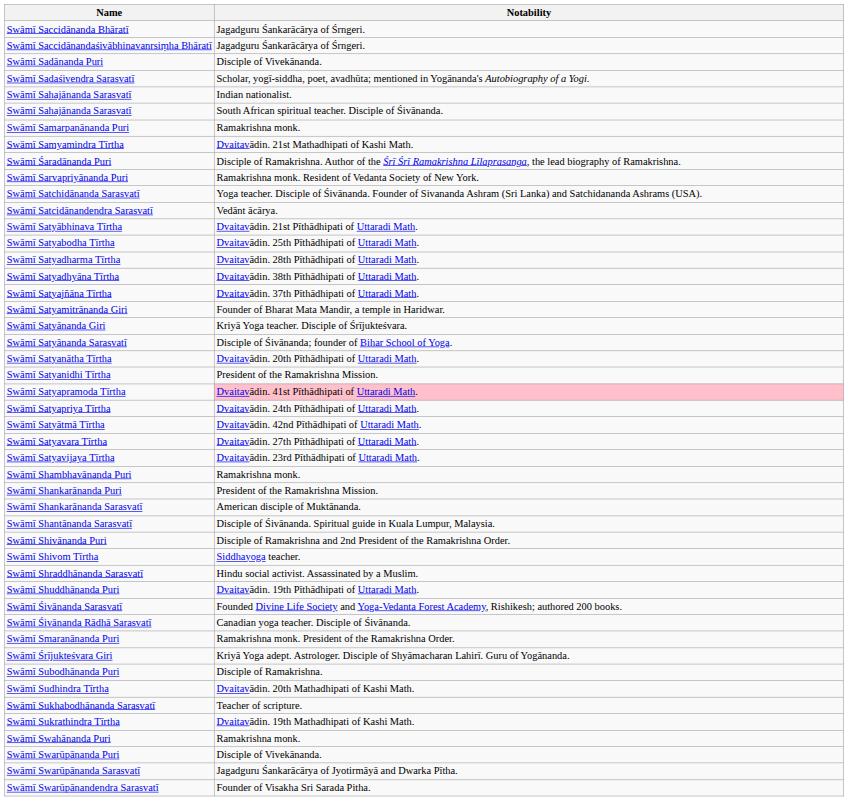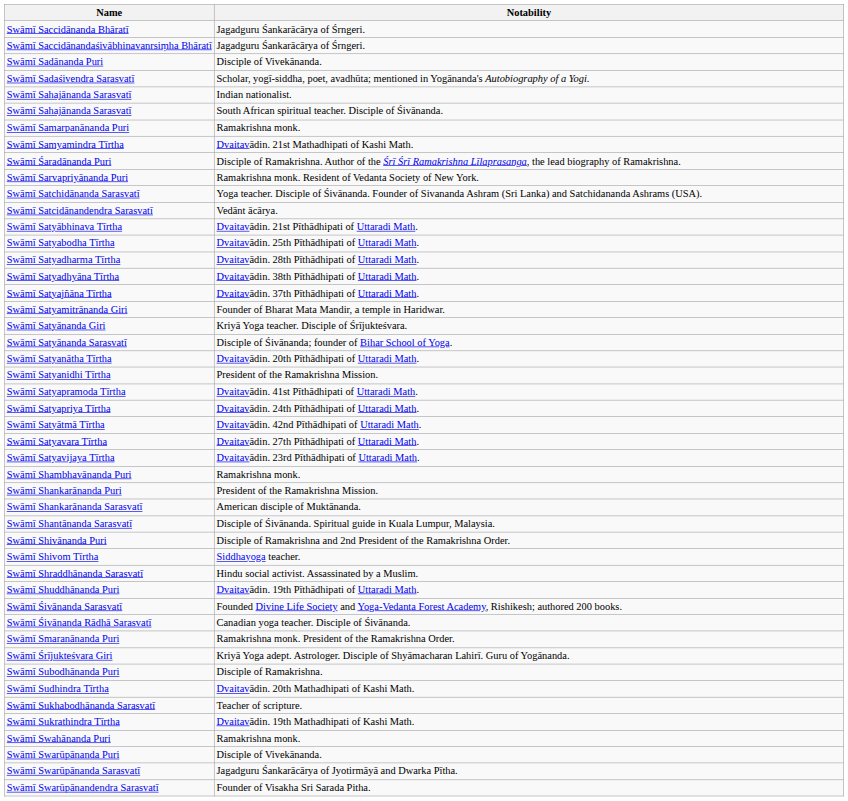row 24 | Notability: pink background -> no background
